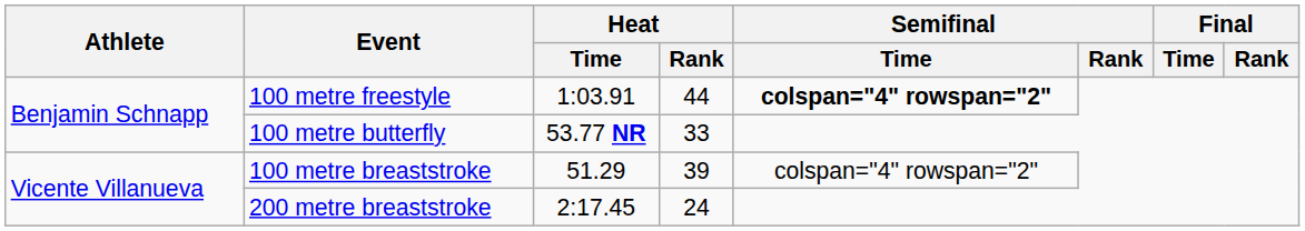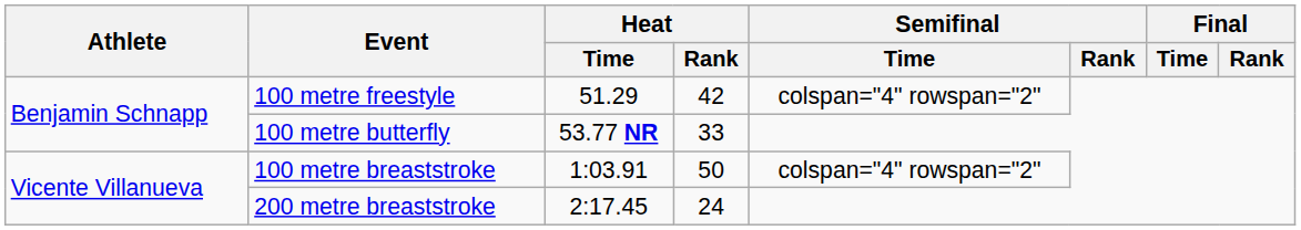100 metre freestyle | Heat / Time: 1:03.91 -> 51.29
100 metre freestyle | Heat / Rank: 44 -> 42
100 metre freestyle | Semifinal / Time: bold -> normal
100 metre breaststroke | Heat / Time: 51.29 -> 1:03.91
100 metre breaststroke | Heat / Rank: 39 -> 50
